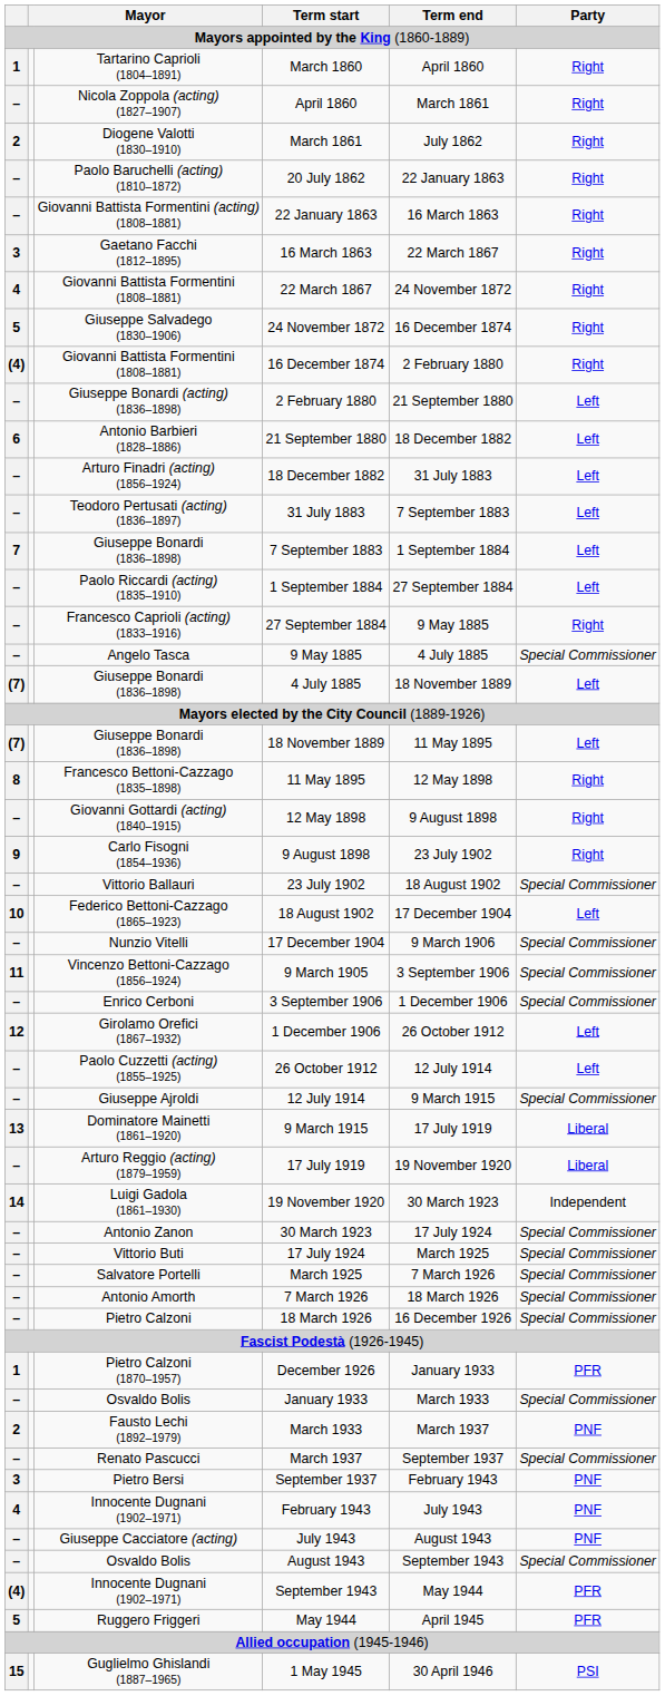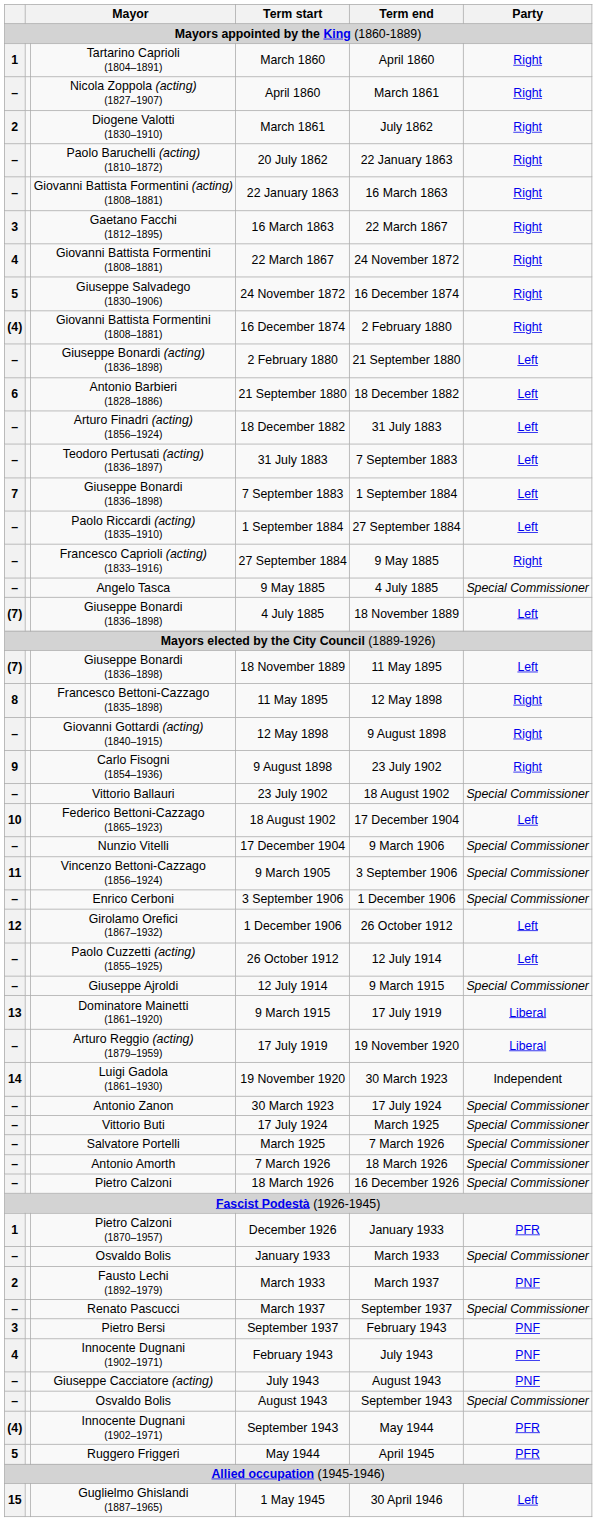1 May 1945 | Party: PSI -> Left
